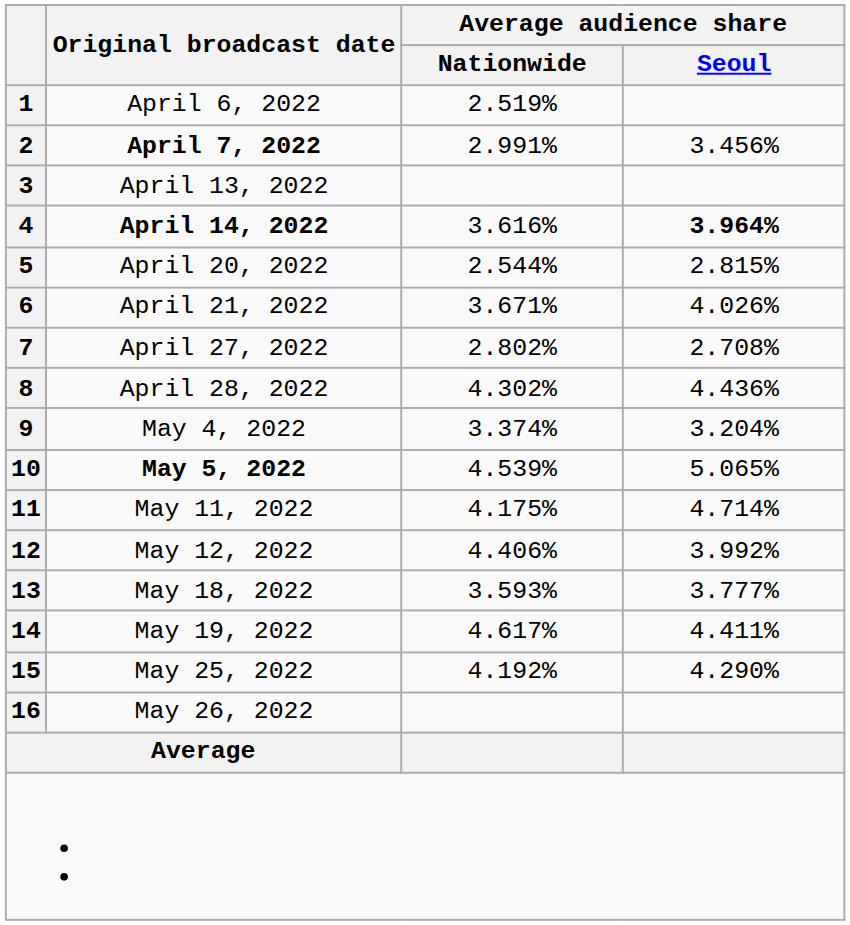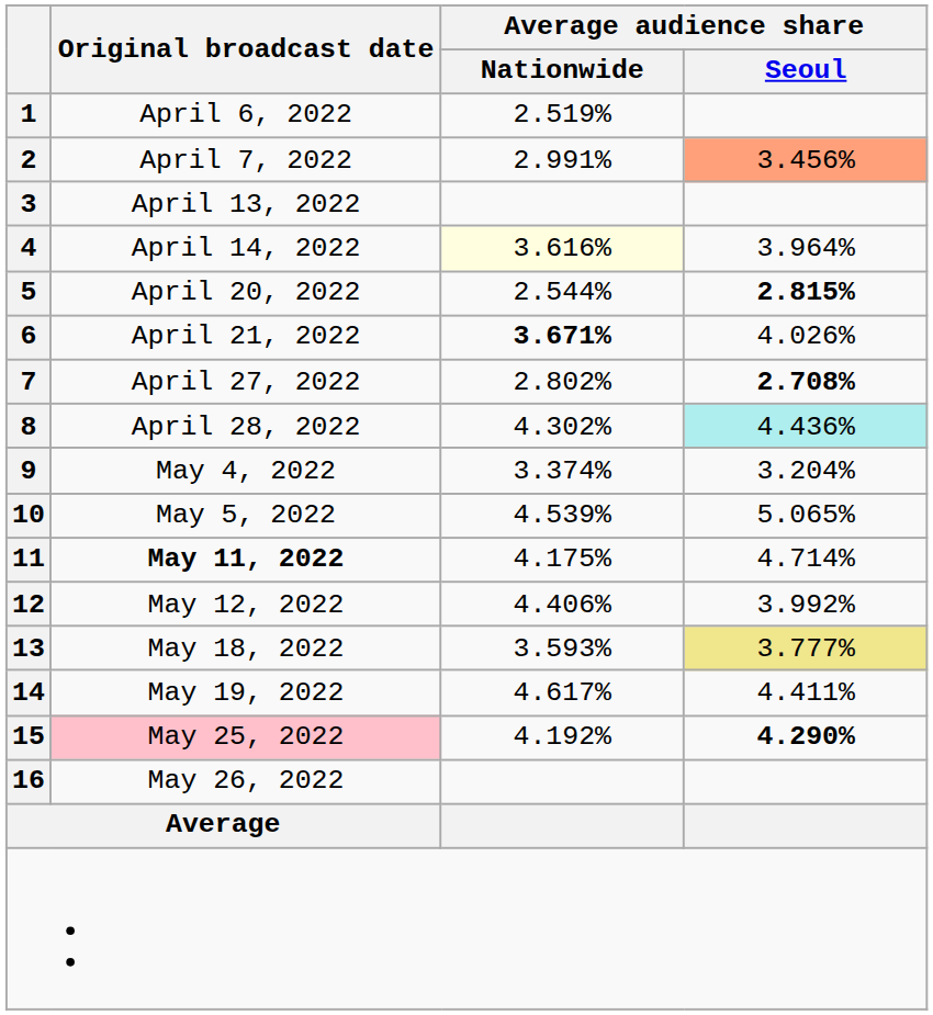2 | Original broadcast date: bold -> normal
2 | Average audience share / Seoul: no background -> lightsalmon background
4 | Original broadcast date: bold -> normal
4 | Average audience share / Nationwide: no background -> lightyellow background
4 | Average audience share / Seoul: bold -> normal
5 | Average audience share / Seoul: normal -> bold
6 | Average audience share / Nationwide: normal -> bold
7 | Average audience share / Seoul: normal -> bold
8 | Average audience share / Seoul: no background -> paleturquoise background
10 | Original broadcast date: bold -> normal
11 | Original broadcast date: normal -> bold
13 | Average audience share / Seoul: no background -> khaki background
15 | Original broadcast date: no background -> pink background
15 | Average audience share / Seoul: normal -> bold
